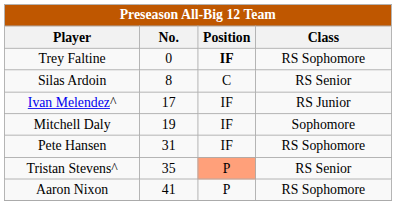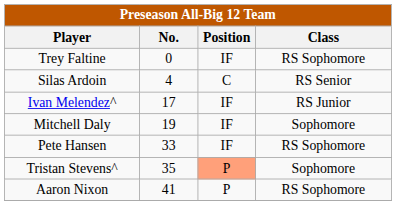Trey Faltine | Position: bold -> normal
Silas Ardoin | No.: 8 -> 4
Pete Hansen | No.: 31 -> 33
Tristan Stevens^ | Class: RS Senior -> Sophomore
